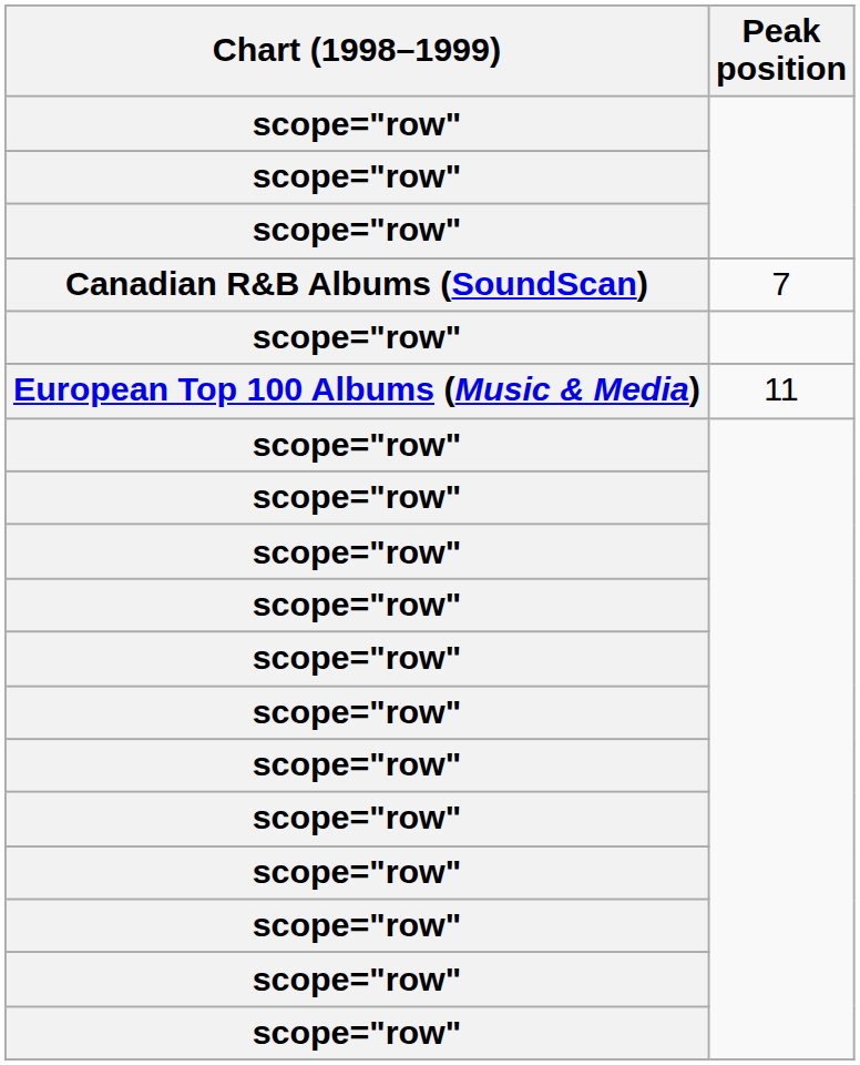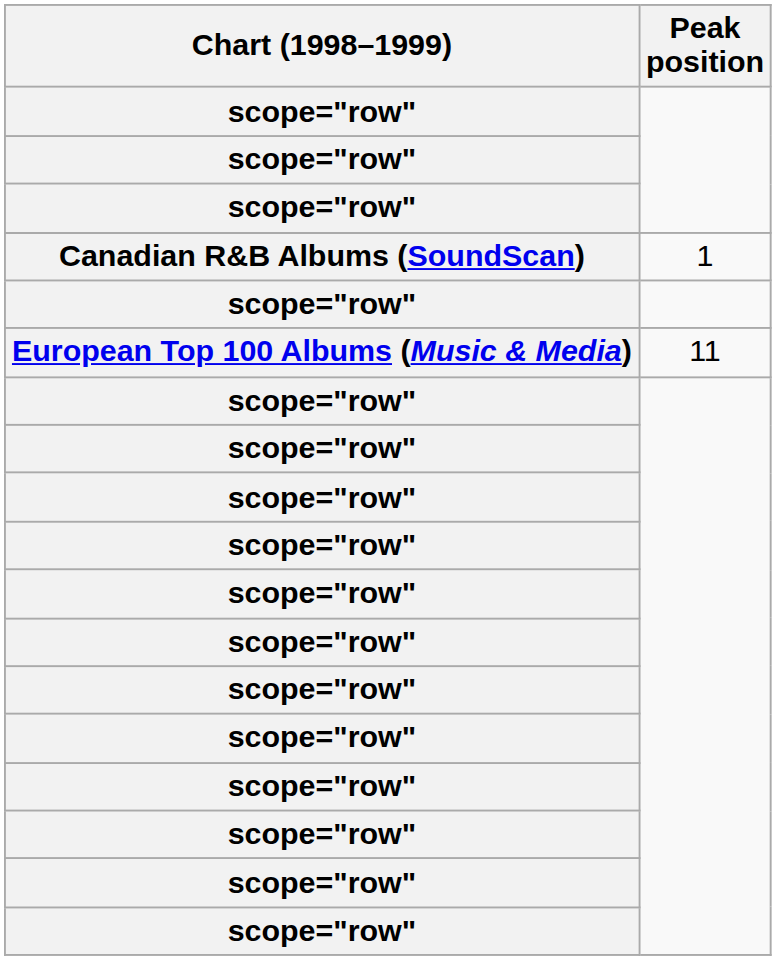Canadian R&B Albums (SoundScan) | Peak position: 7 -> 1
